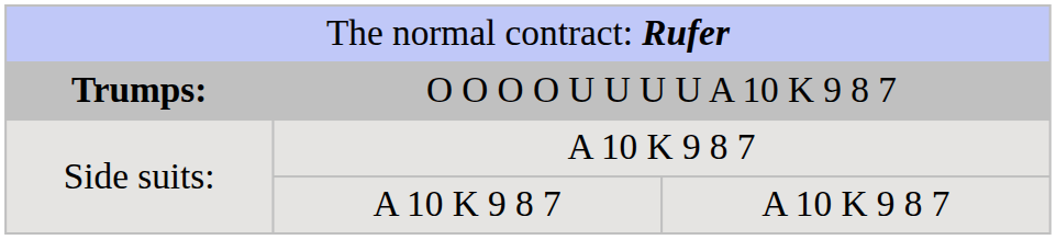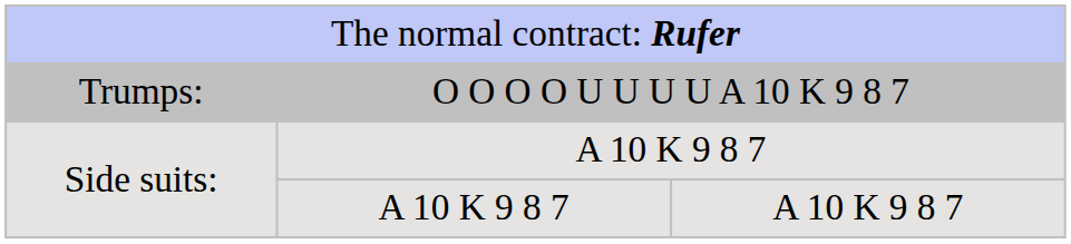Trumps: | column 1: bold -> normal
